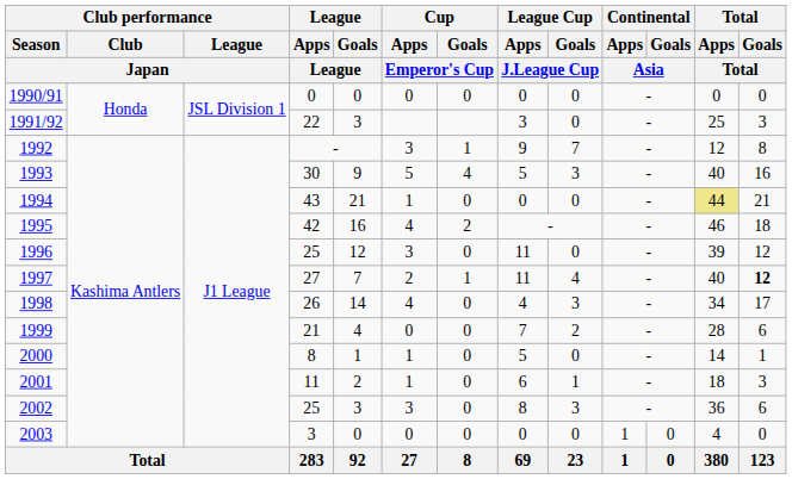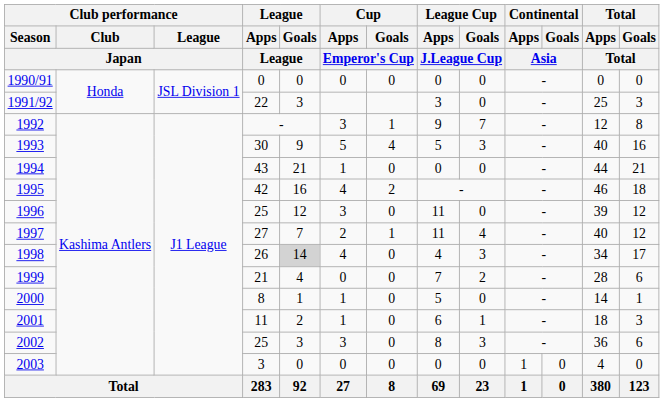1994 | Total / Apps / Total: khaki background -> no background
1997 | Total / Goals / Total: bold -> normal
1998 | League / Goals / League: no background -> lightgrey background
